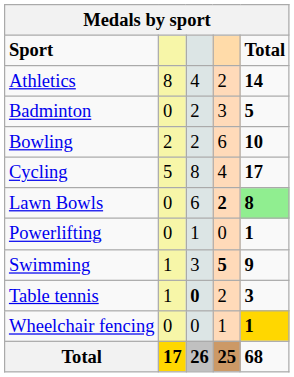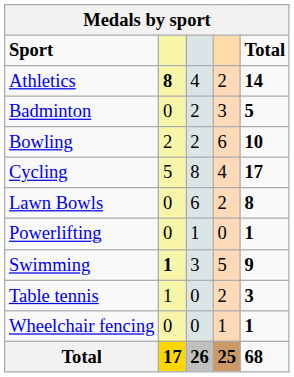Athletics | column 2: normal -> bold
Lawn Bowls | column 4: bold -> normal
Lawn Bowls | Total: lightgreen background -> no background
Swimming | column 2: normal -> bold
Swimming | column 4: bold -> normal
Table tennis | column 3: bold -> normal
Wheelchair fencing | Total: gold background -> no background
